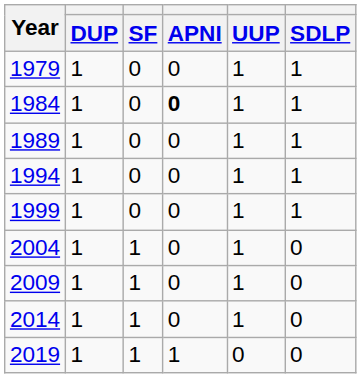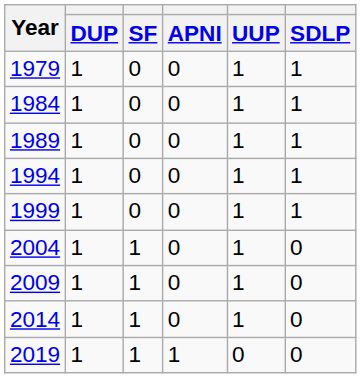1984 | APNI: bold -> normal
